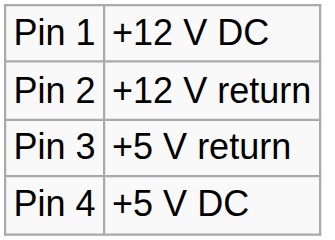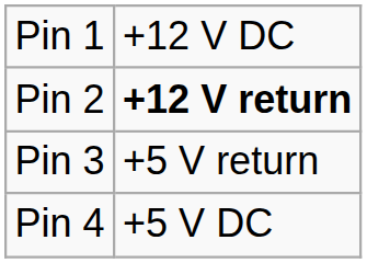Pin 2 | column 2: normal -> bold
